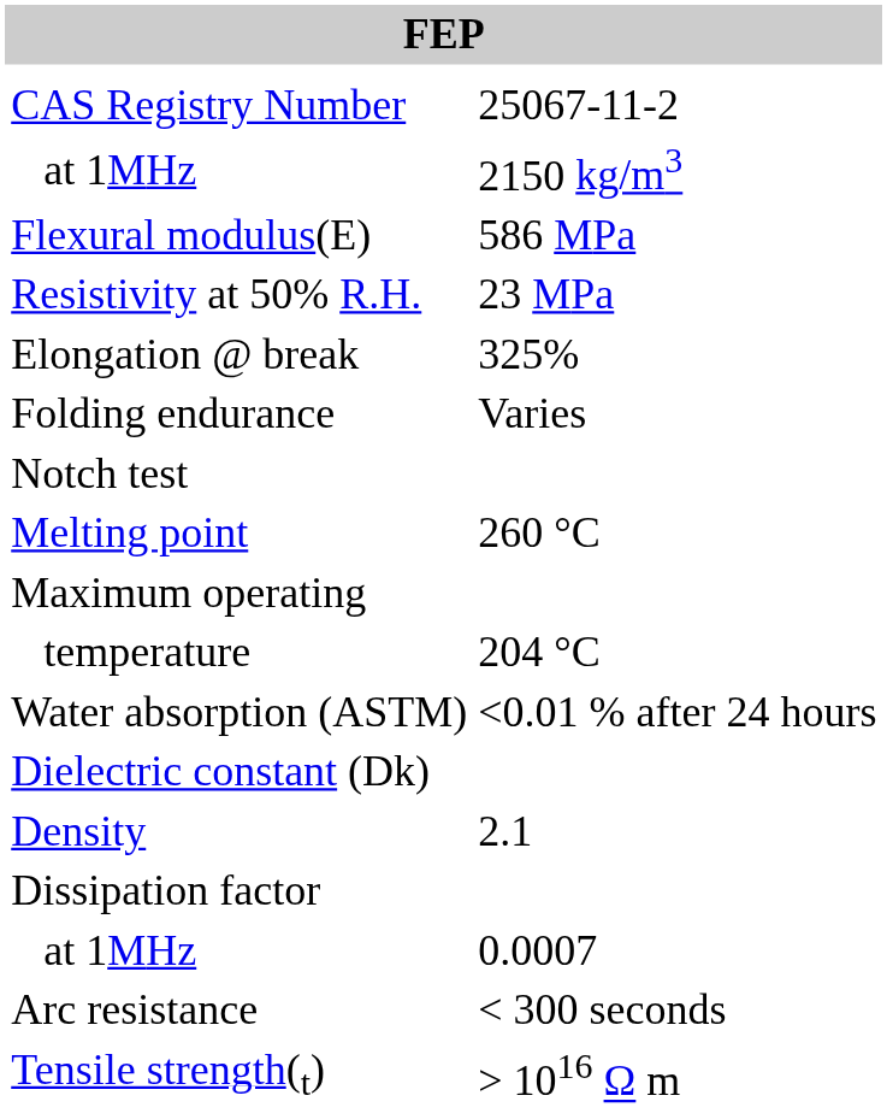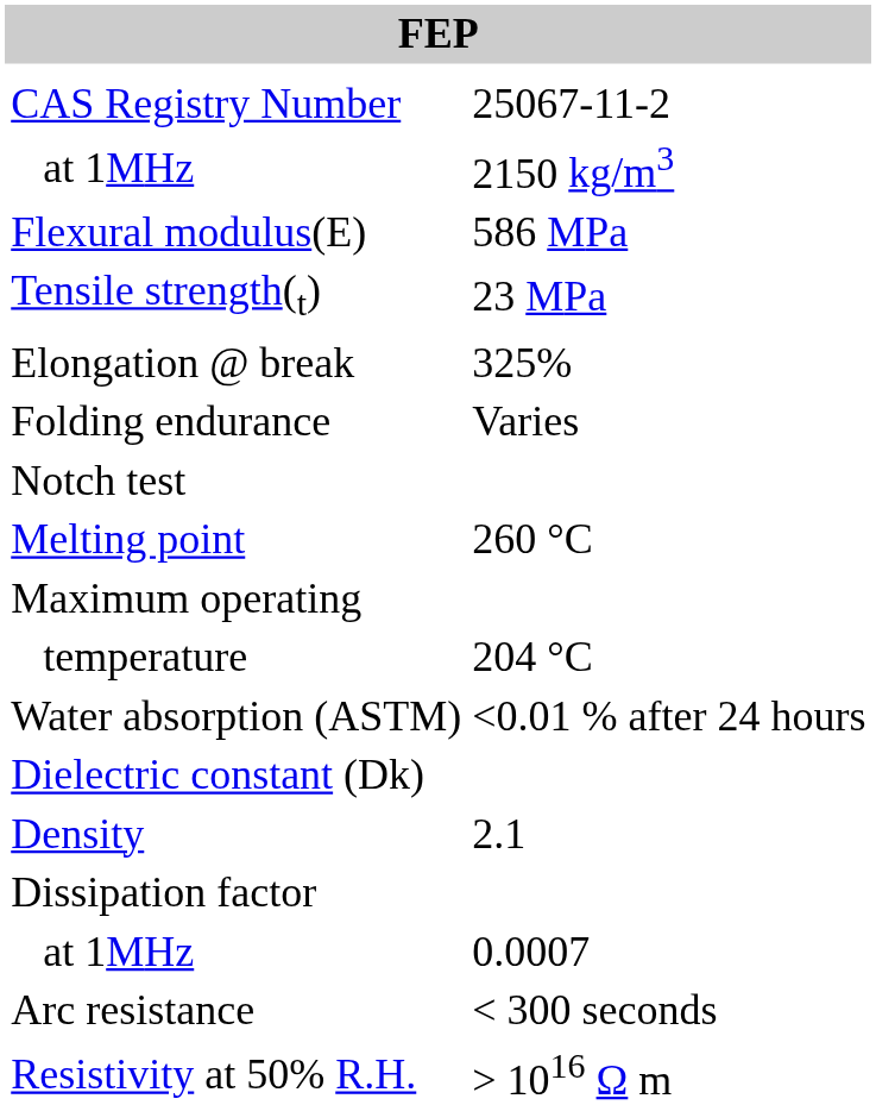row 5 | column 1: Resistivity at 50% R.H. -> Tensile strength(t)
row 18 | column 1: Tensile strength(t) -> Resistivity at 50% R.H.
